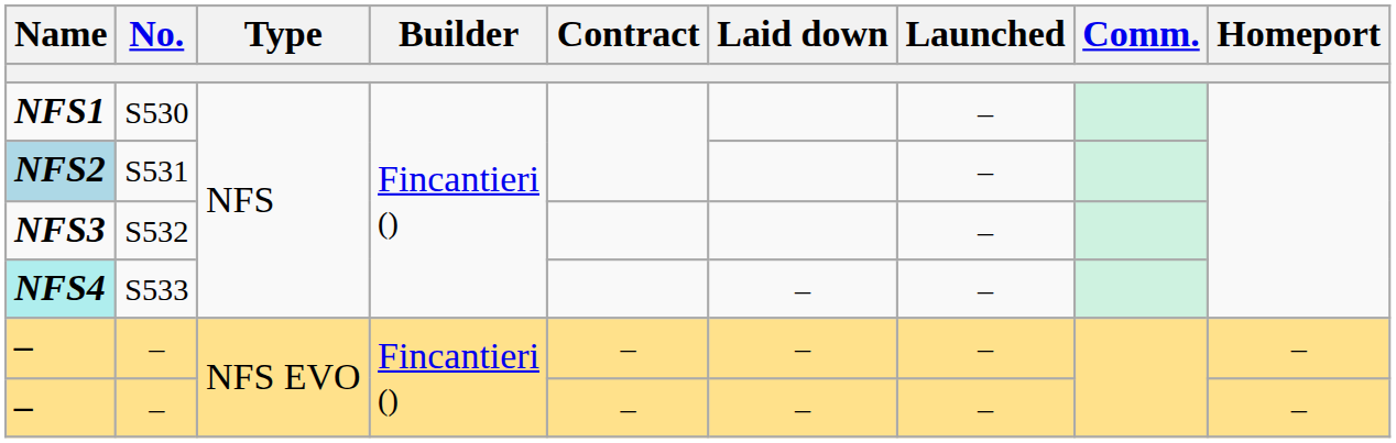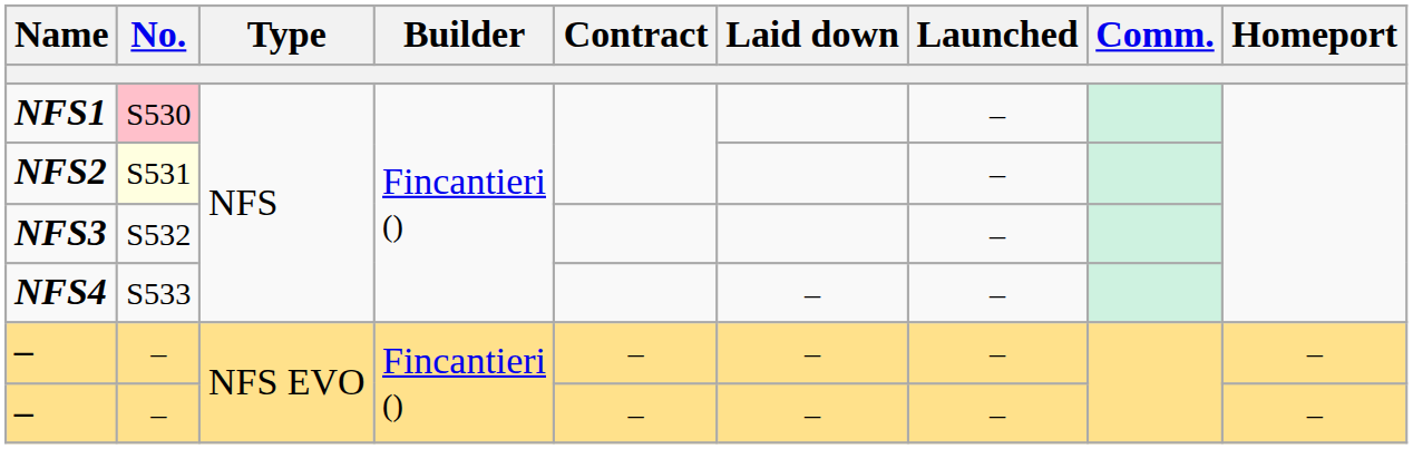NFS1 | No.: no background -> pink background
NFS2 | Name: lightblue background -> no background
NFS2 | No.: no background -> lightyellow background
NFS4 | Name: paleturquoise background -> no background
